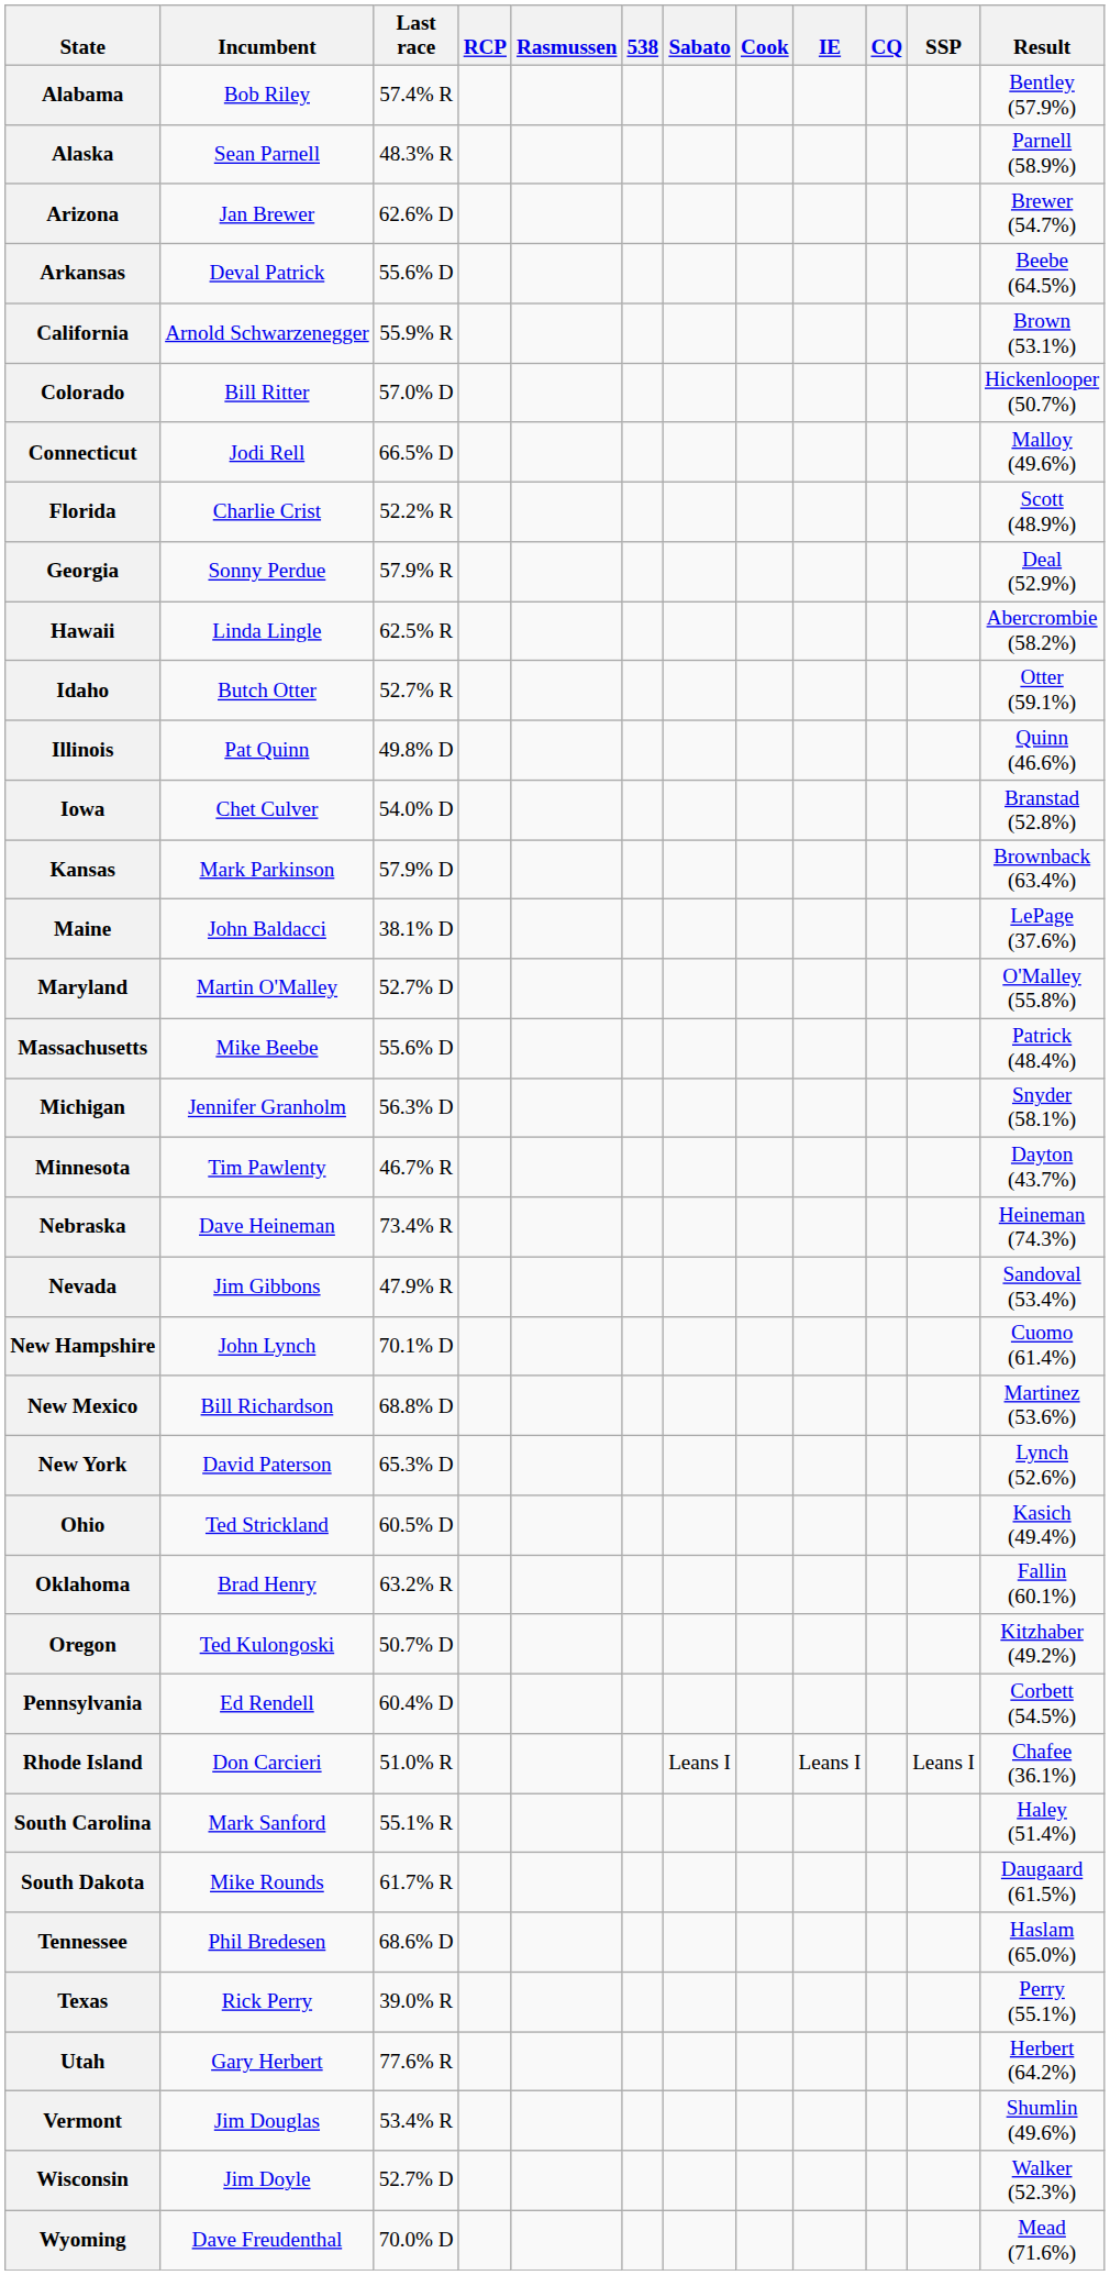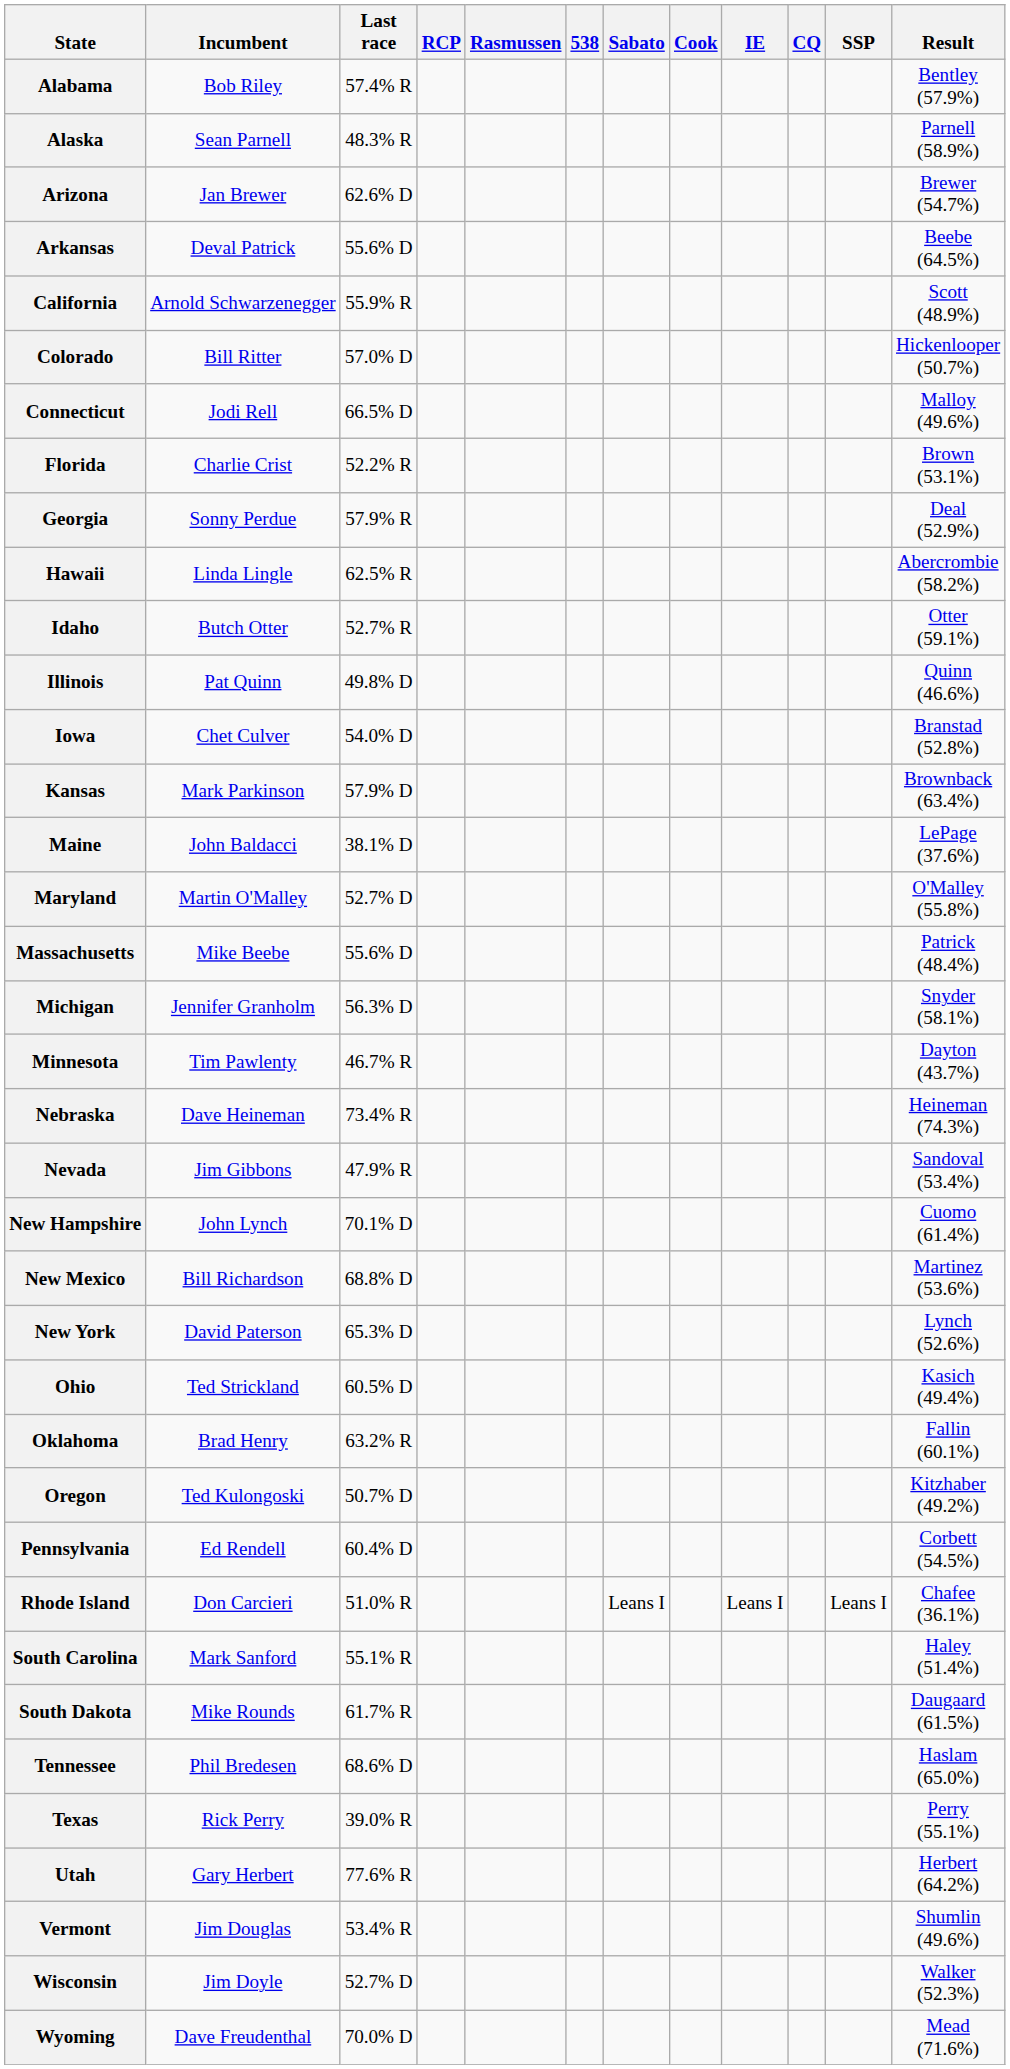California | Result: Brown (53.1%) -> Scott (48.9%)
Florida | Result: Scott (48.9%) -> Brown (53.1%)
